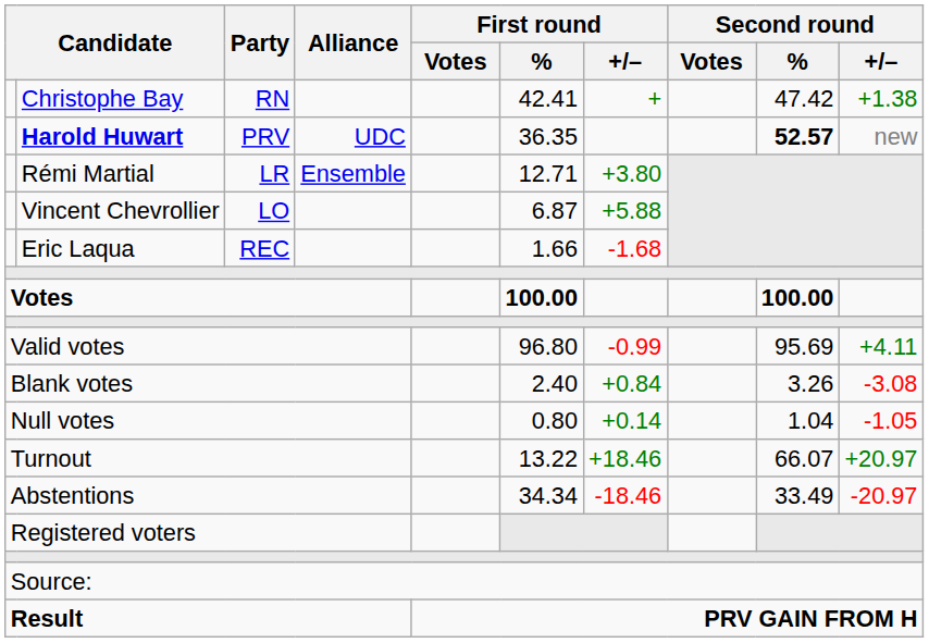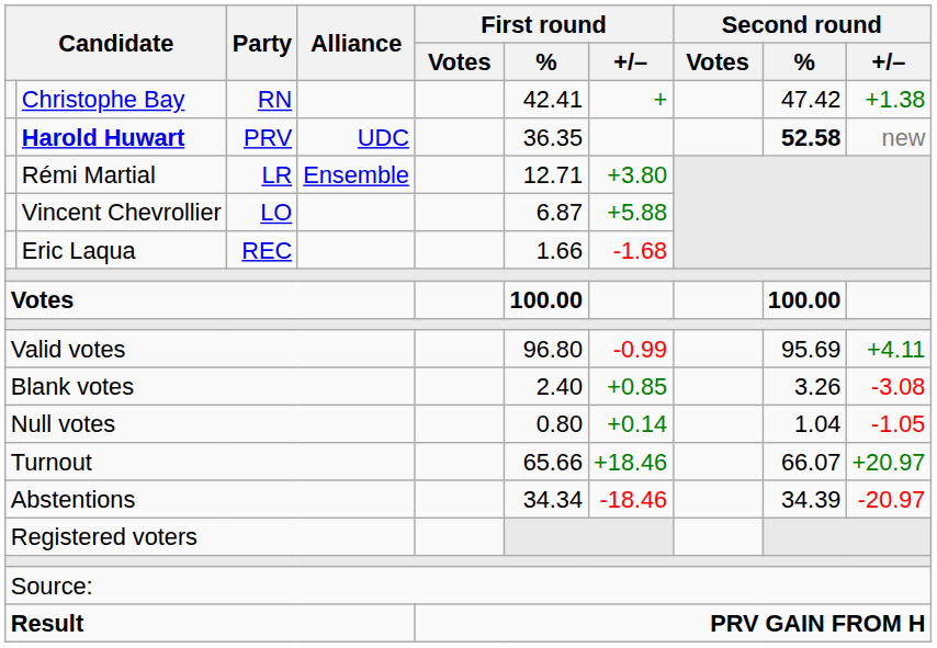Harold Huwart | Second round / %: 52.57 -> 52.58
Blank votes | First round / +/–: +0.84 -> +0.85
Turnout | First round / %: 13.22 -> 65.66
Abstentions | Second round / %: 33.49 -> 34.39
